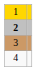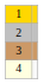2 | column 1: bold -> normal
4 | column 1: no background -> lightyellow background
